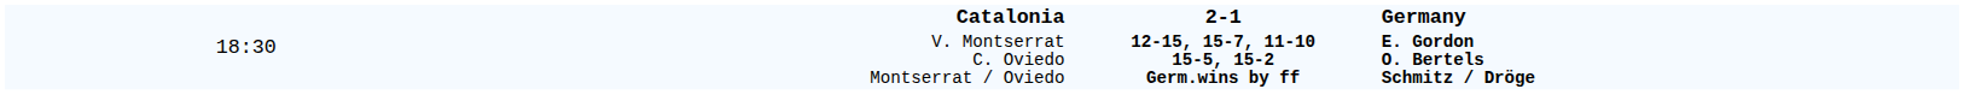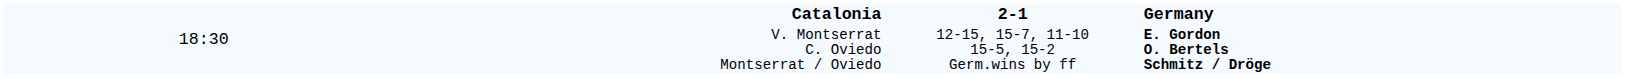V. Montserrat C. Oviedo Montserrat / Oviedo | column 3: bold -> normal
